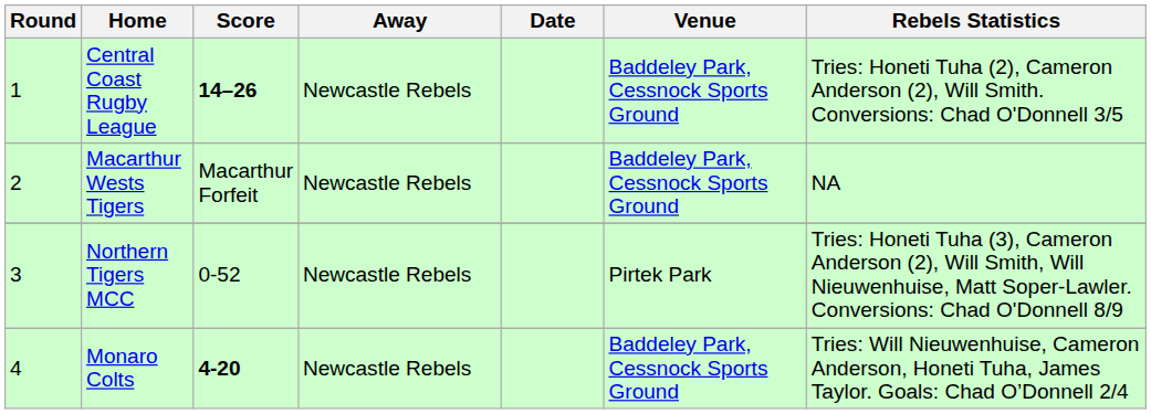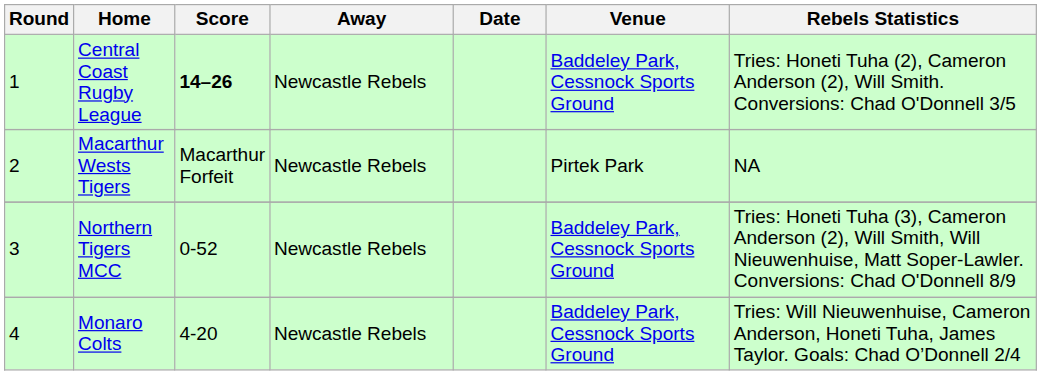Macarthur Wests Tigers | Venue: Baddeley Park, Cessnock Sports Ground -> Pirtek Park
Northern Tigers MCC | Venue: Pirtek Park -> Baddeley Park, Cessnock Sports Ground
Monaro Colts | Score: bold -> normal
